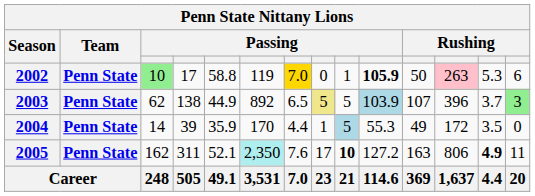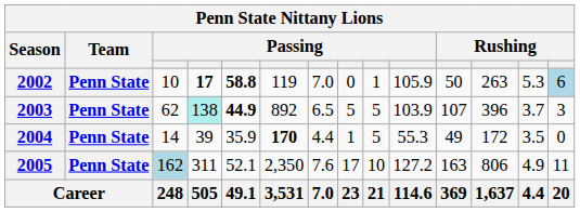2002 | column 3: lightgreen background -> no background
2002 | column 4: normal -> bold
2002 | column 5: normal -> bold
2002 | column 7: gold background -> no background
2002 | column 10: bold -> normal
2002 | column 12: pink background -> no background
2002 | column 14: no background -> lightblue background
2003 | column 4: no background -> paleturquoise background
2003 | column 5: normal -> bold
2003 | column 8: khaki background -> no background
2003 | column 10: lightblue background -> no background
2003 | column 14: lightgreen background -> no background
2004 | column 6: normal -> bold
2004 | column 9: lightblue background -> no background
2005 | column 3: no background -> lightblue background
2005 | column 6: paleturquoise background -> no background
2005 | column 9: bold -> normal
2005 | column 13: bold -> normal
